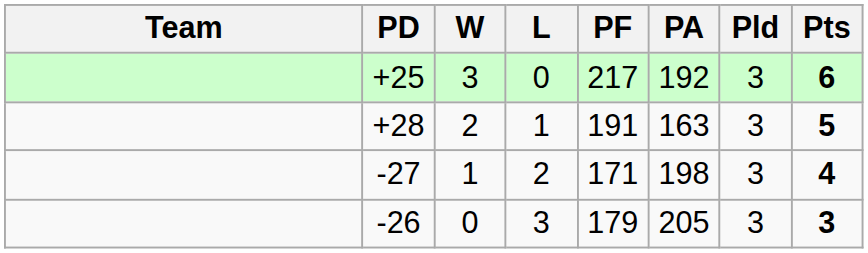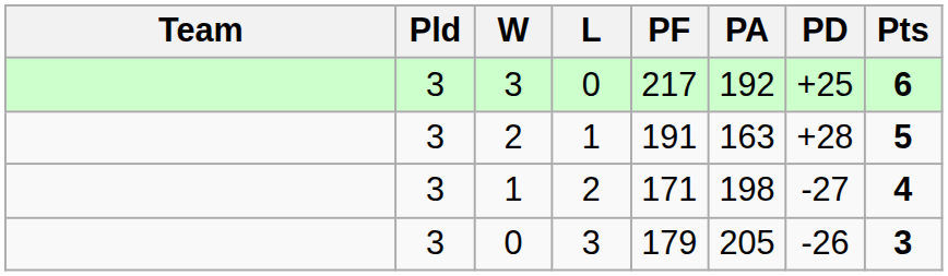columns swapped: Pld <-> PD
